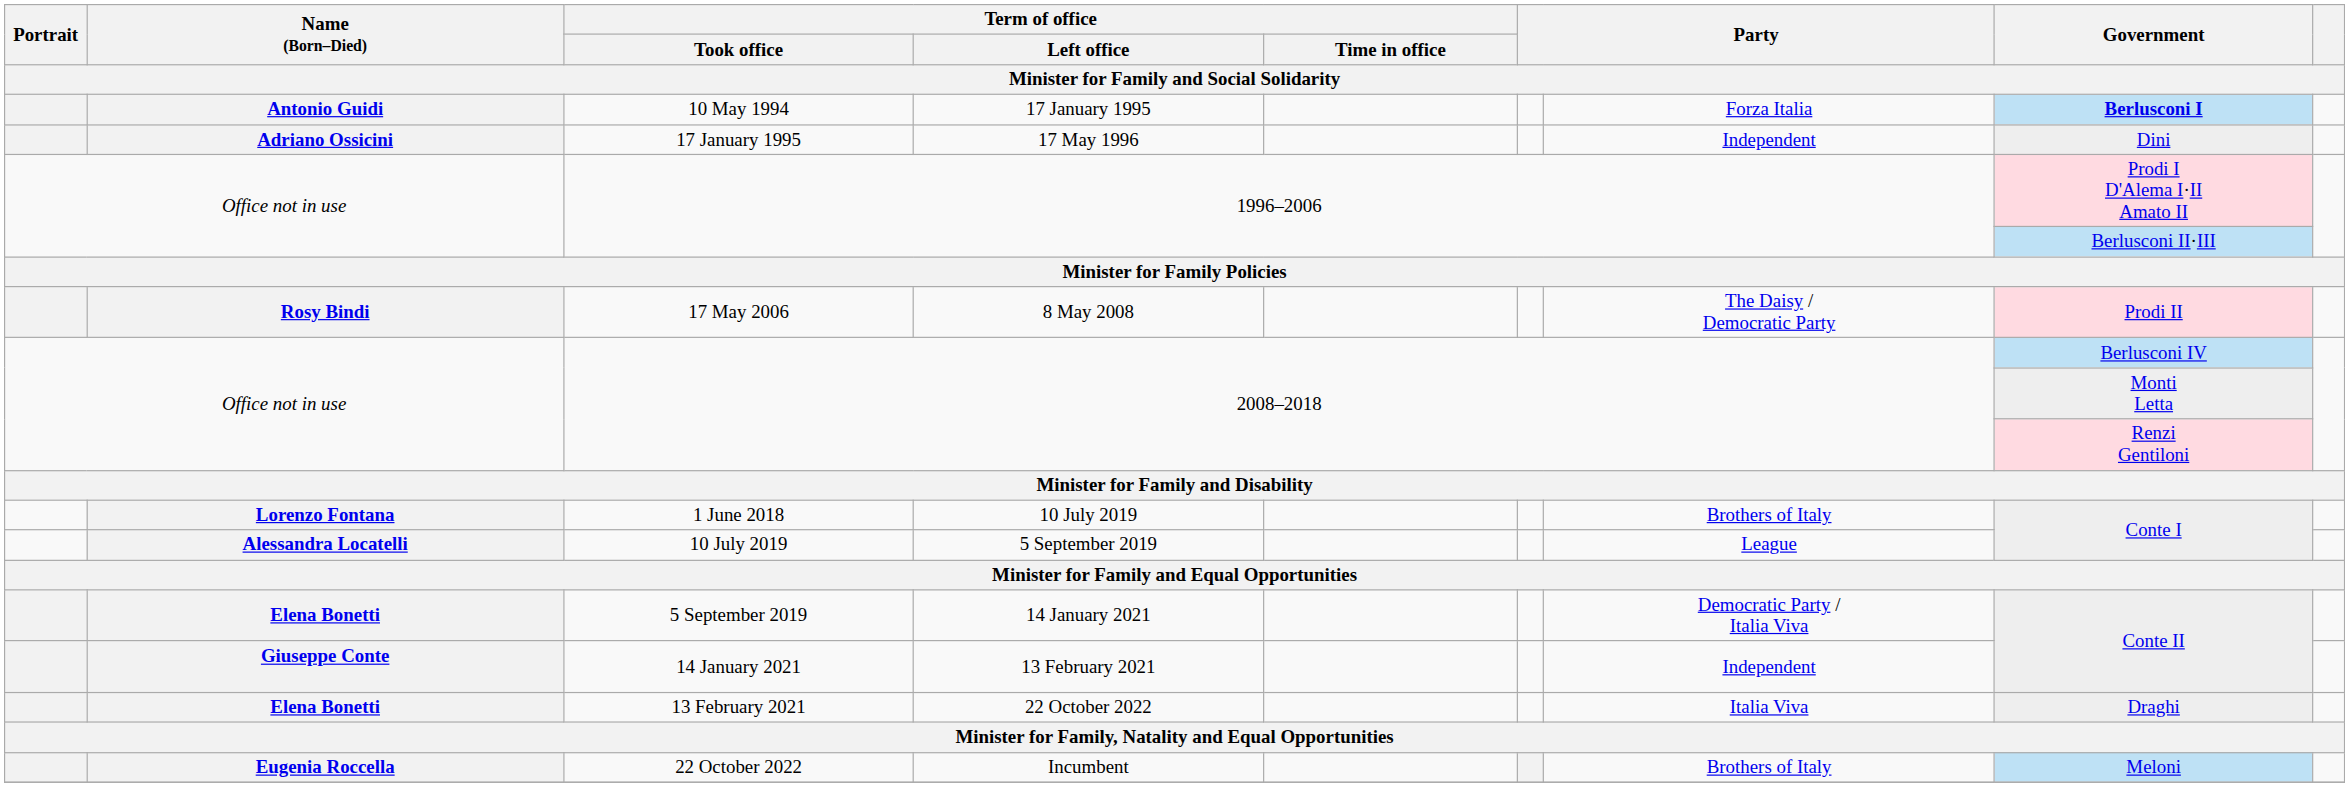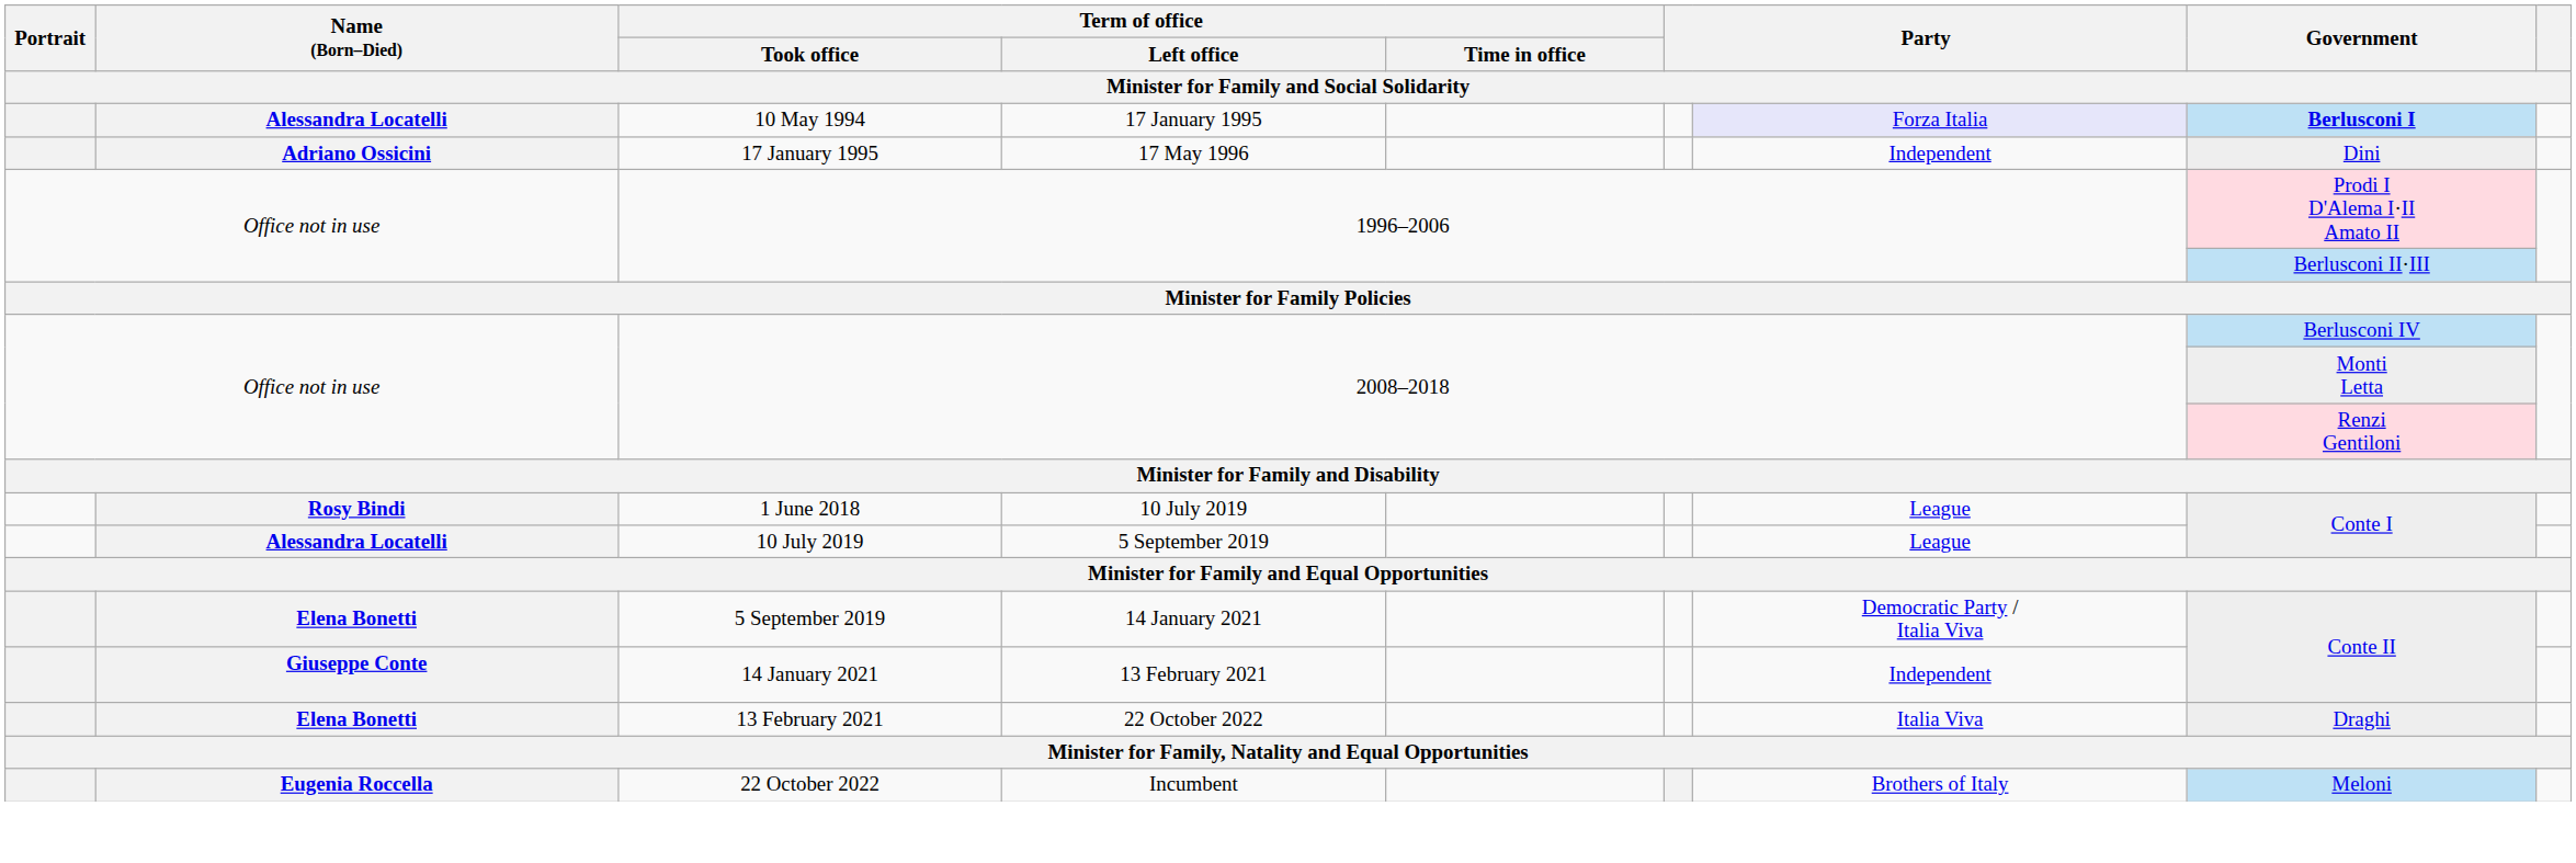10 May 1994 | Name (Born–Died): Antonio Guidi -> Alessandra Locatelli
10 May 1994 | column 7: no background -> lavender background
- row: Rosy Bindi | 17 May 2006 | 8 May 2008 | The Daisy / Democratic Party | Prodi II
1 June 2018 | Name (Born–Died): Lorenzo Fontana -> Rosy Bindi
1 June 2018 | column 7: Brothers of Italy -> League
